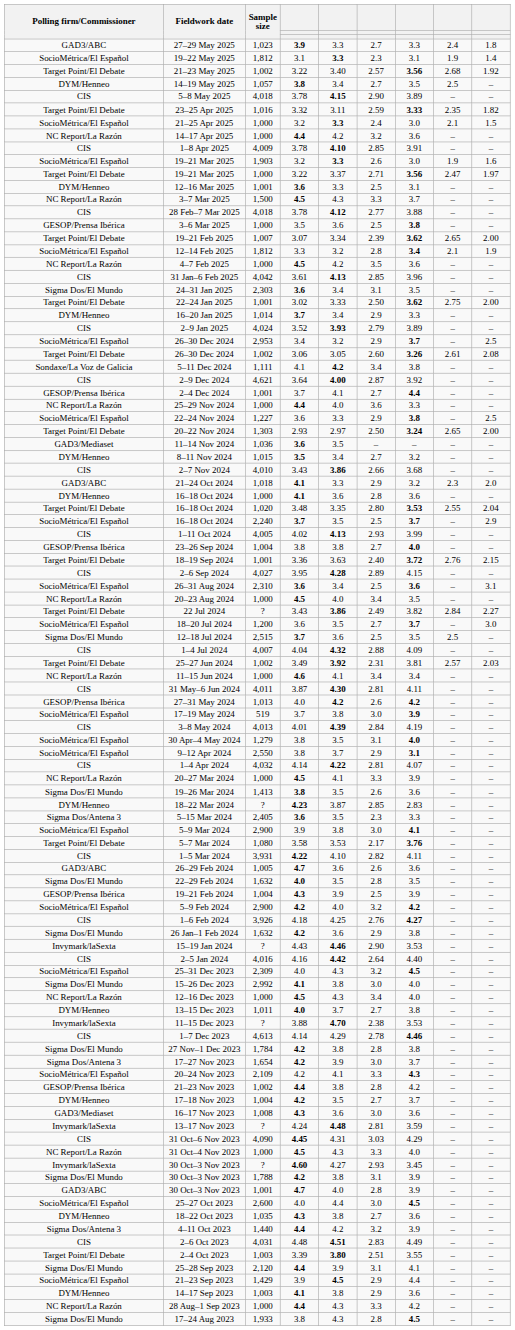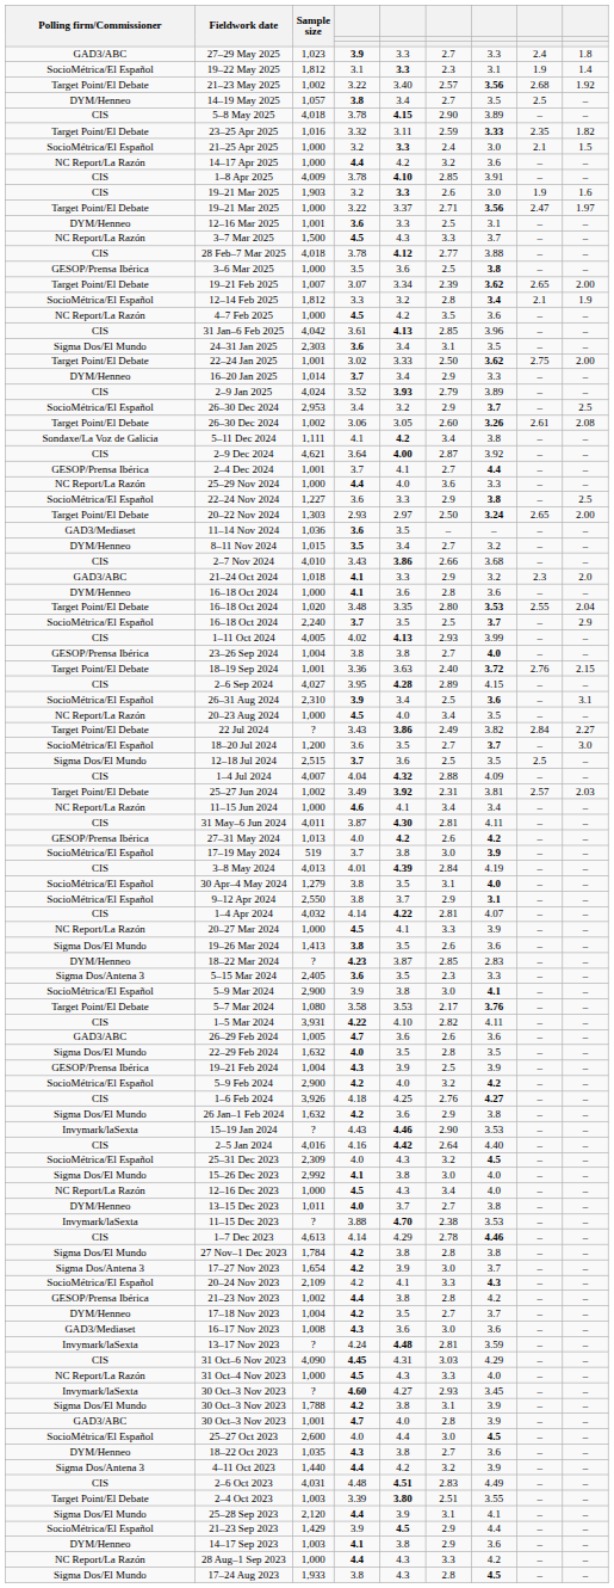19–21 Mar 2025 / 1,903 | Polling firm/Commissioner: SocioMétrica/El Español -> CIS
26–31 Aug 2024 | column 4: 3.6 -> 3.9
